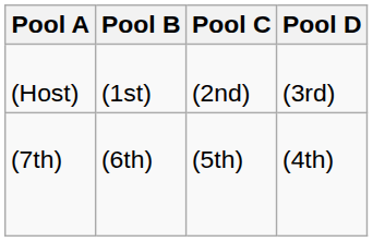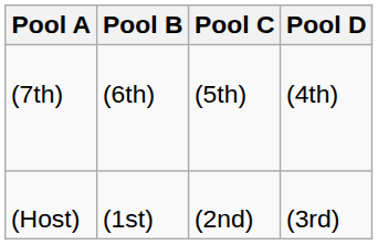rows swapped: (Host) <-> (7th)
